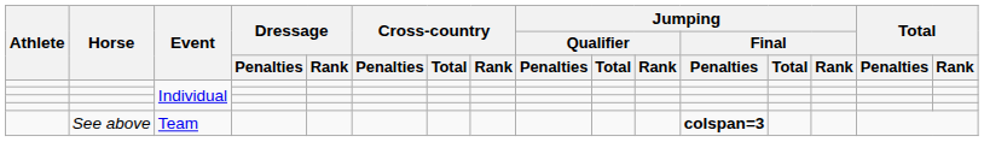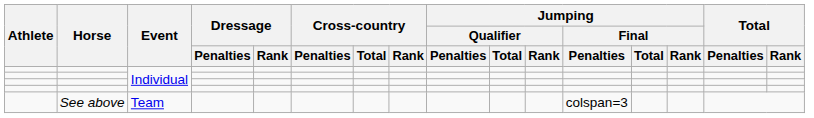See above | Jumping / Final / Penalties: bold -> normal
